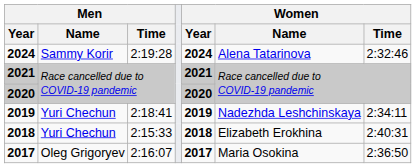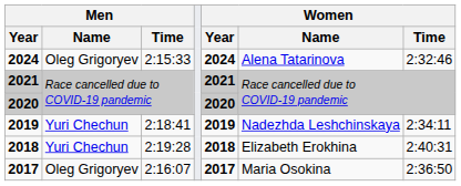row 3 | Men / Name: Sammy Korir -> Oleg Grigoryev
row 3 | Men / Time: 2:19:28 -> 2:15:33
row 7 | Men / Time: 2:15:33 -> 2:19:28
